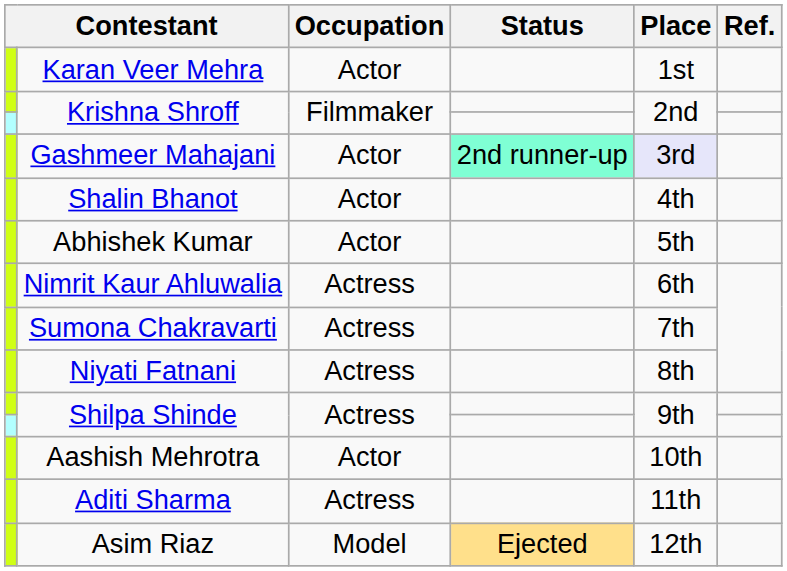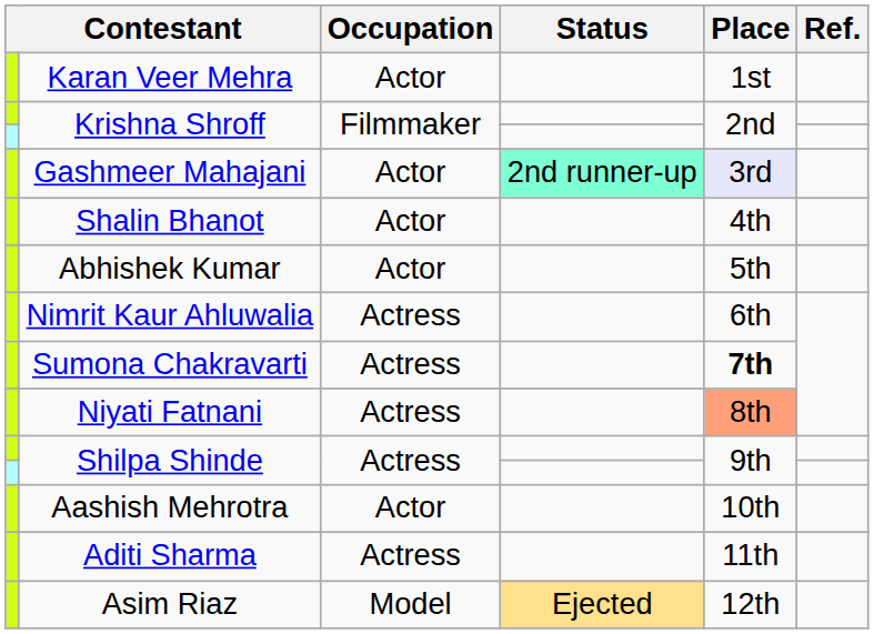Sumona Chakravarti | Place: normal -> bold
Niyati Fatnani | Place: no background -> lightsalmon background
